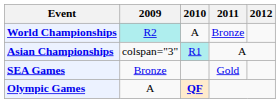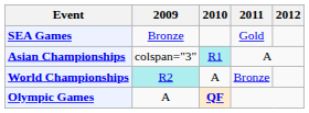rows swapped: SEA Games <-> World Championships
